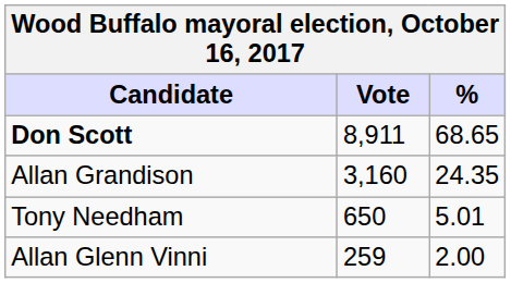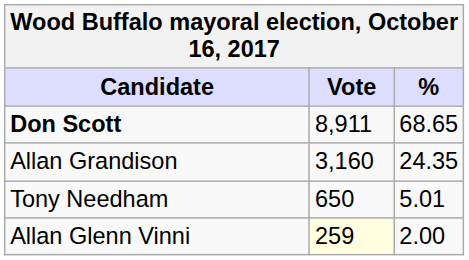Allan Glenn Vinni | Vote: no background -> lightyellow background
